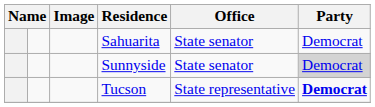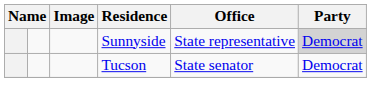- row: Sahuarita | State senator | Democrat
Sunnyside | Office: State senator -> State representative
Tucson | Office: State representative -> State senator
Tucson | Party: bold -> normal
